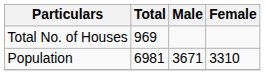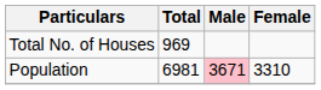Population | Male: no background -> pink background
